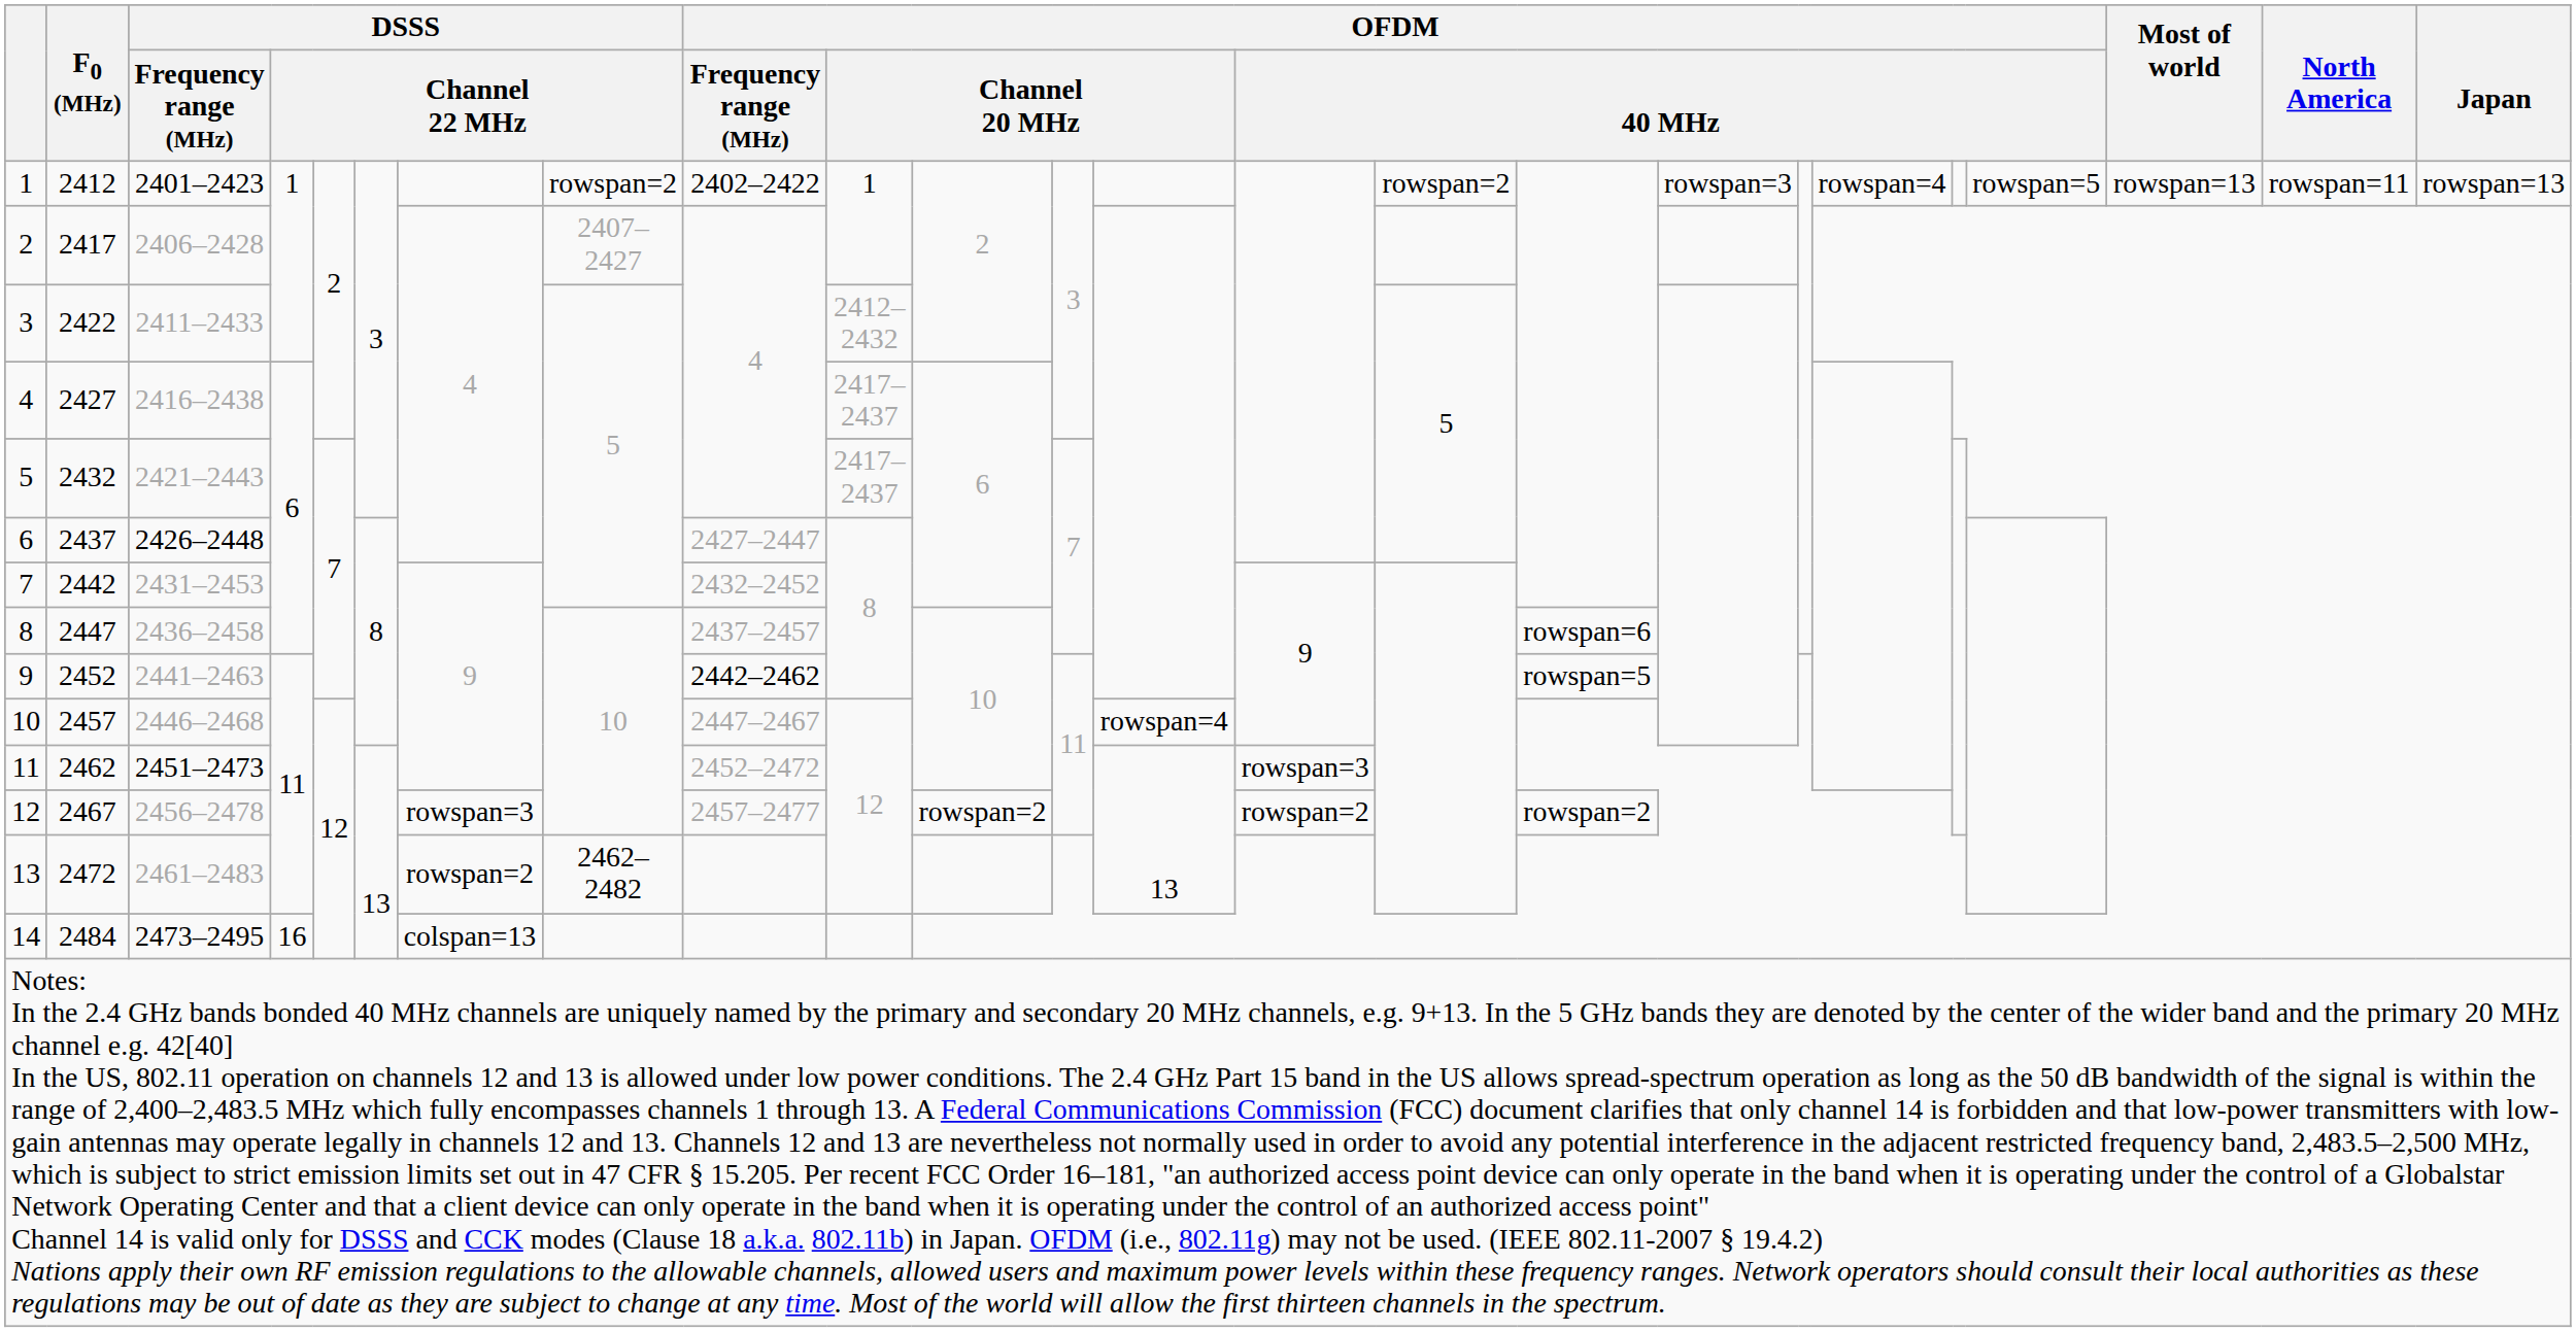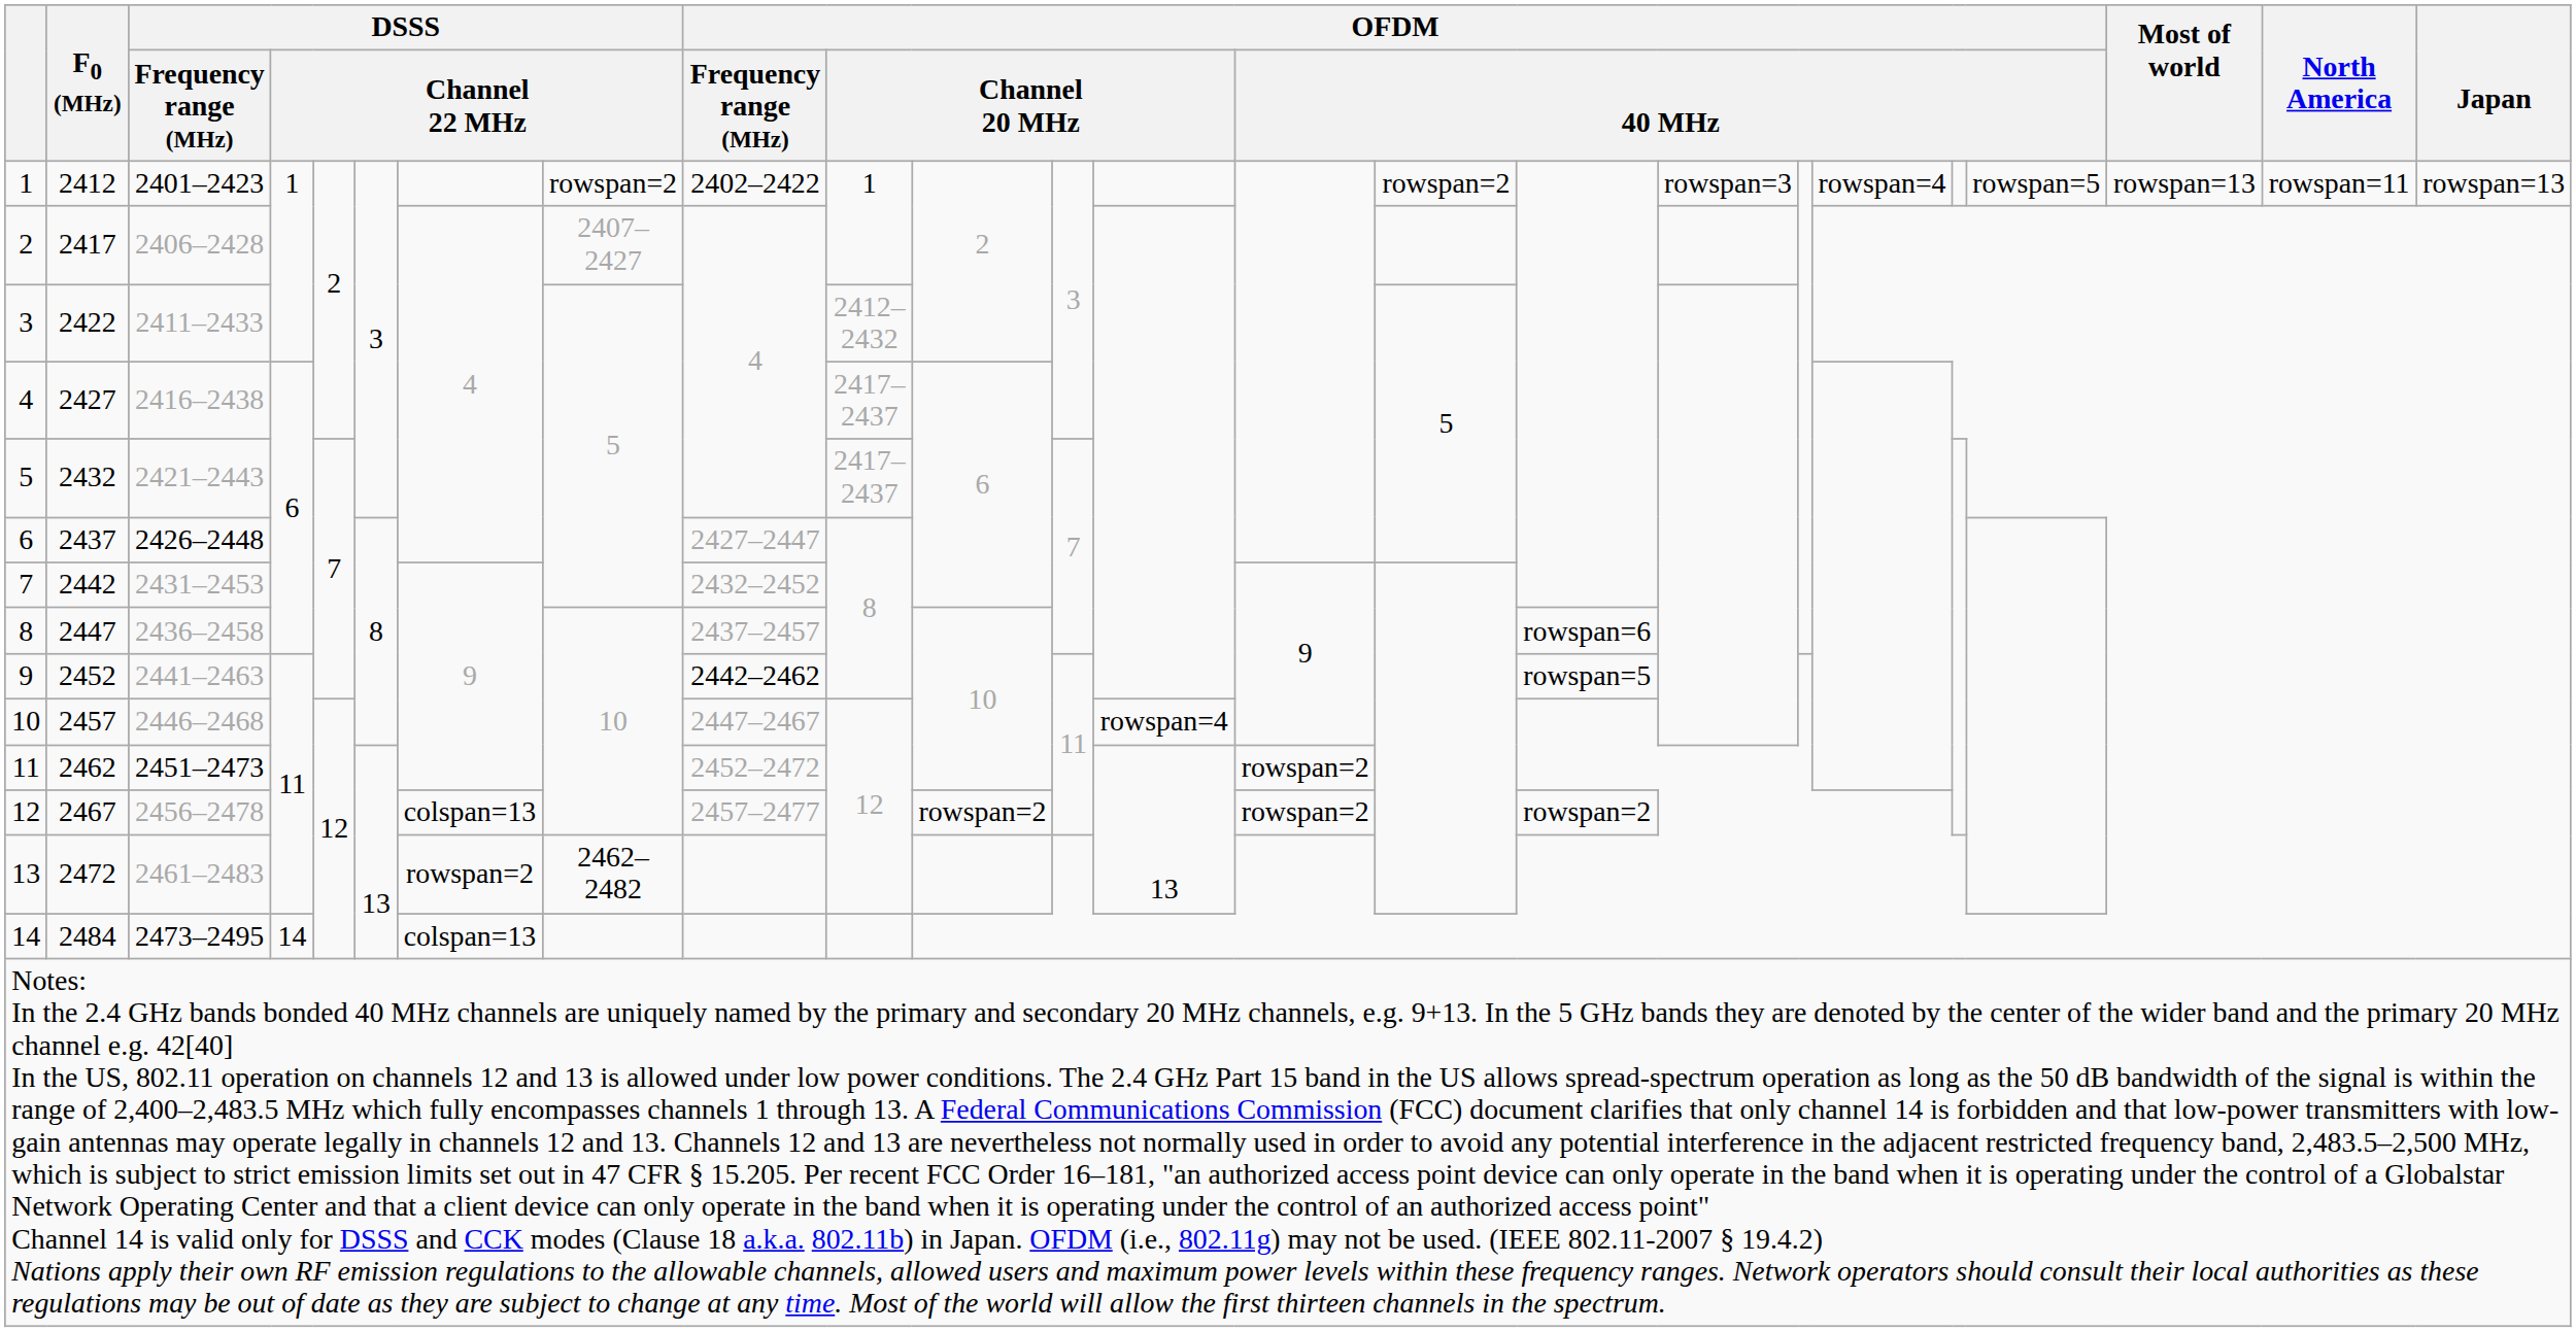row 13 | column 14: rowspan=3 -> rowspan=2
row 14 | column 7: rowspan=3 -> colspan=13
row 16 | column 4: 16 -> 14
